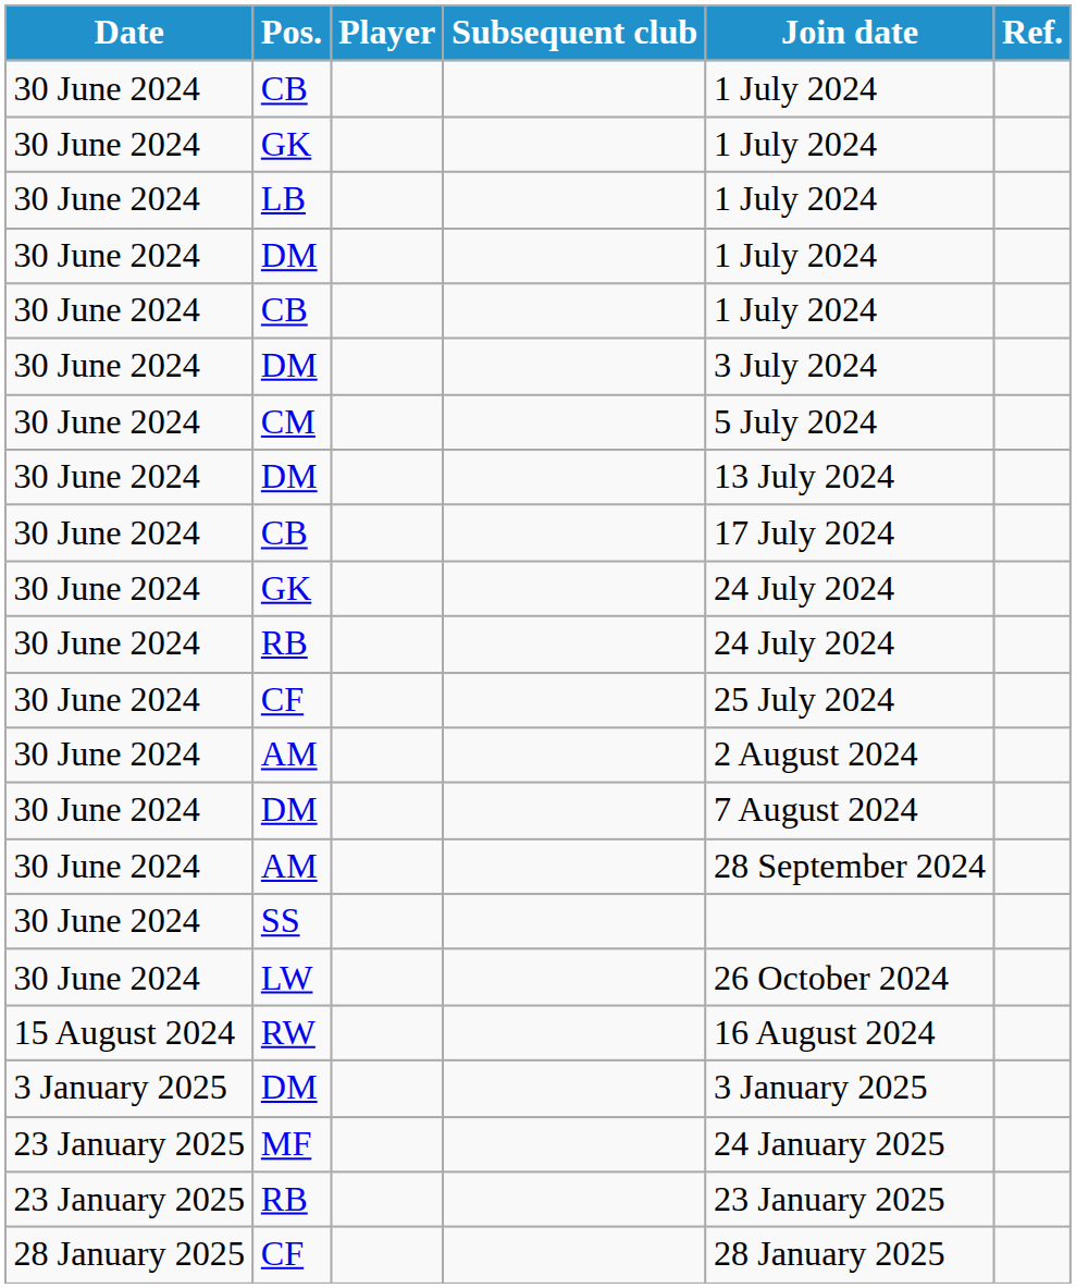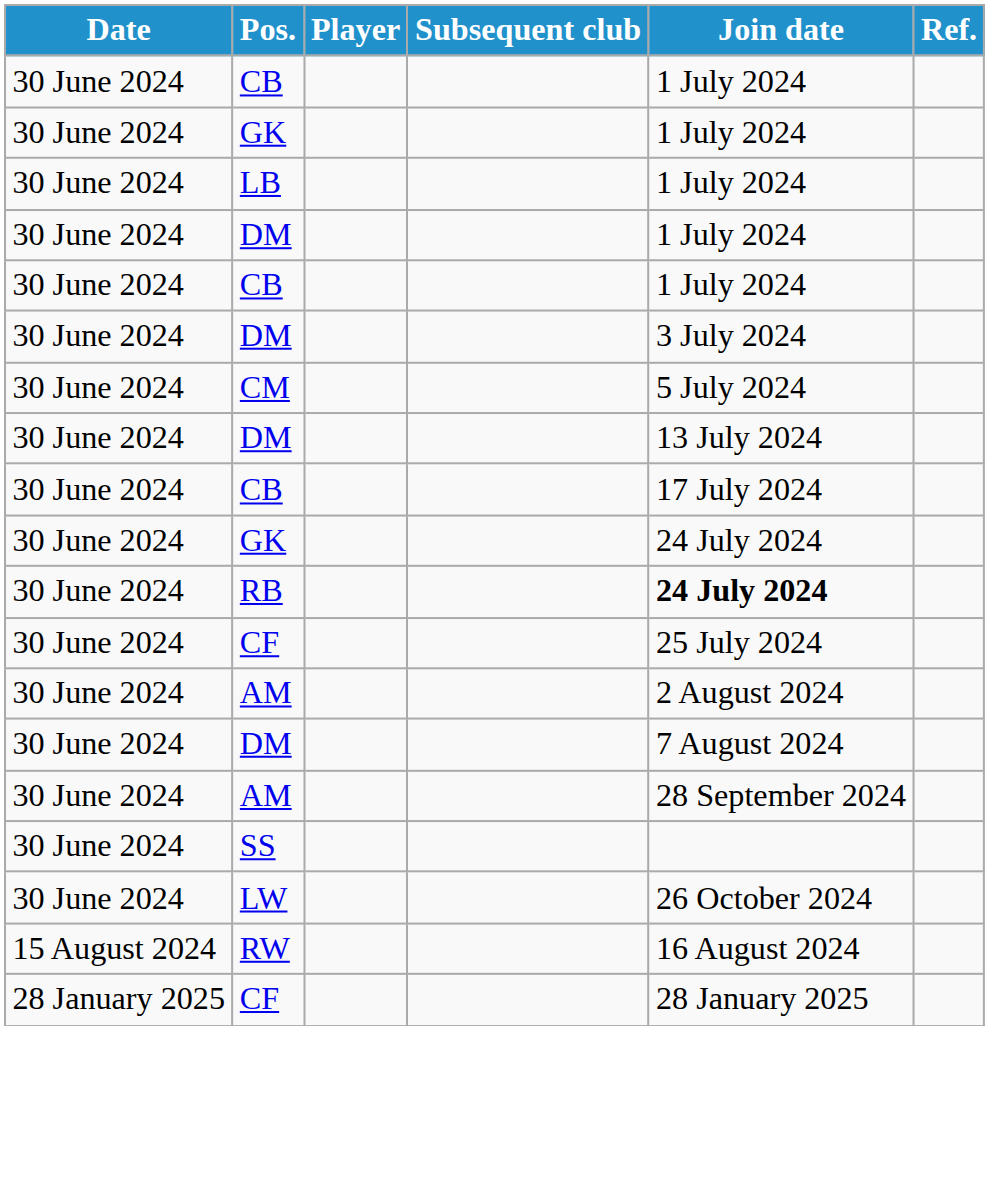30 June 2024 / RB | Join date: normal -> bold
- row: 3 January 2025 | DM | 3 January 2025
- row: 23 January 2025 | MF | 24 January 2025
- row: 23 January 2025 | RB | 23 January 2025
